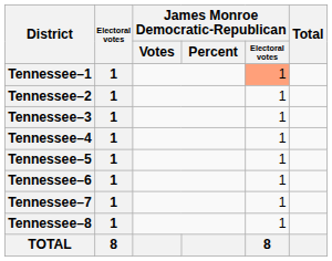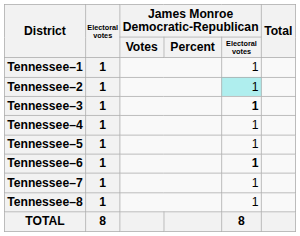Tennessee–1 | James Monroe Democratic-Republican / Electoral votes: lightsalmon background -> no background
Tennessee–2 | James Monroe Democratic-Republican / Electoral votes: no background -> paleturquoise background
Tennessee–3 | James Monroe Democratic-Republican / Electoral votes: normal -> bold
Tennessee–6 | James Monroe Democratic-Republican / Electoral votes: normal -> bold
